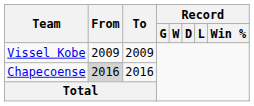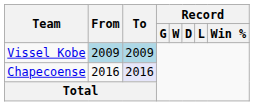Vissel Kobe | From: no background -> lightblue background
Vissel Kobe | To: no background -> lightblue background
Chapecoense | From: lightgrey background -> no background
Chapecoense | To: no background -> lavender background
